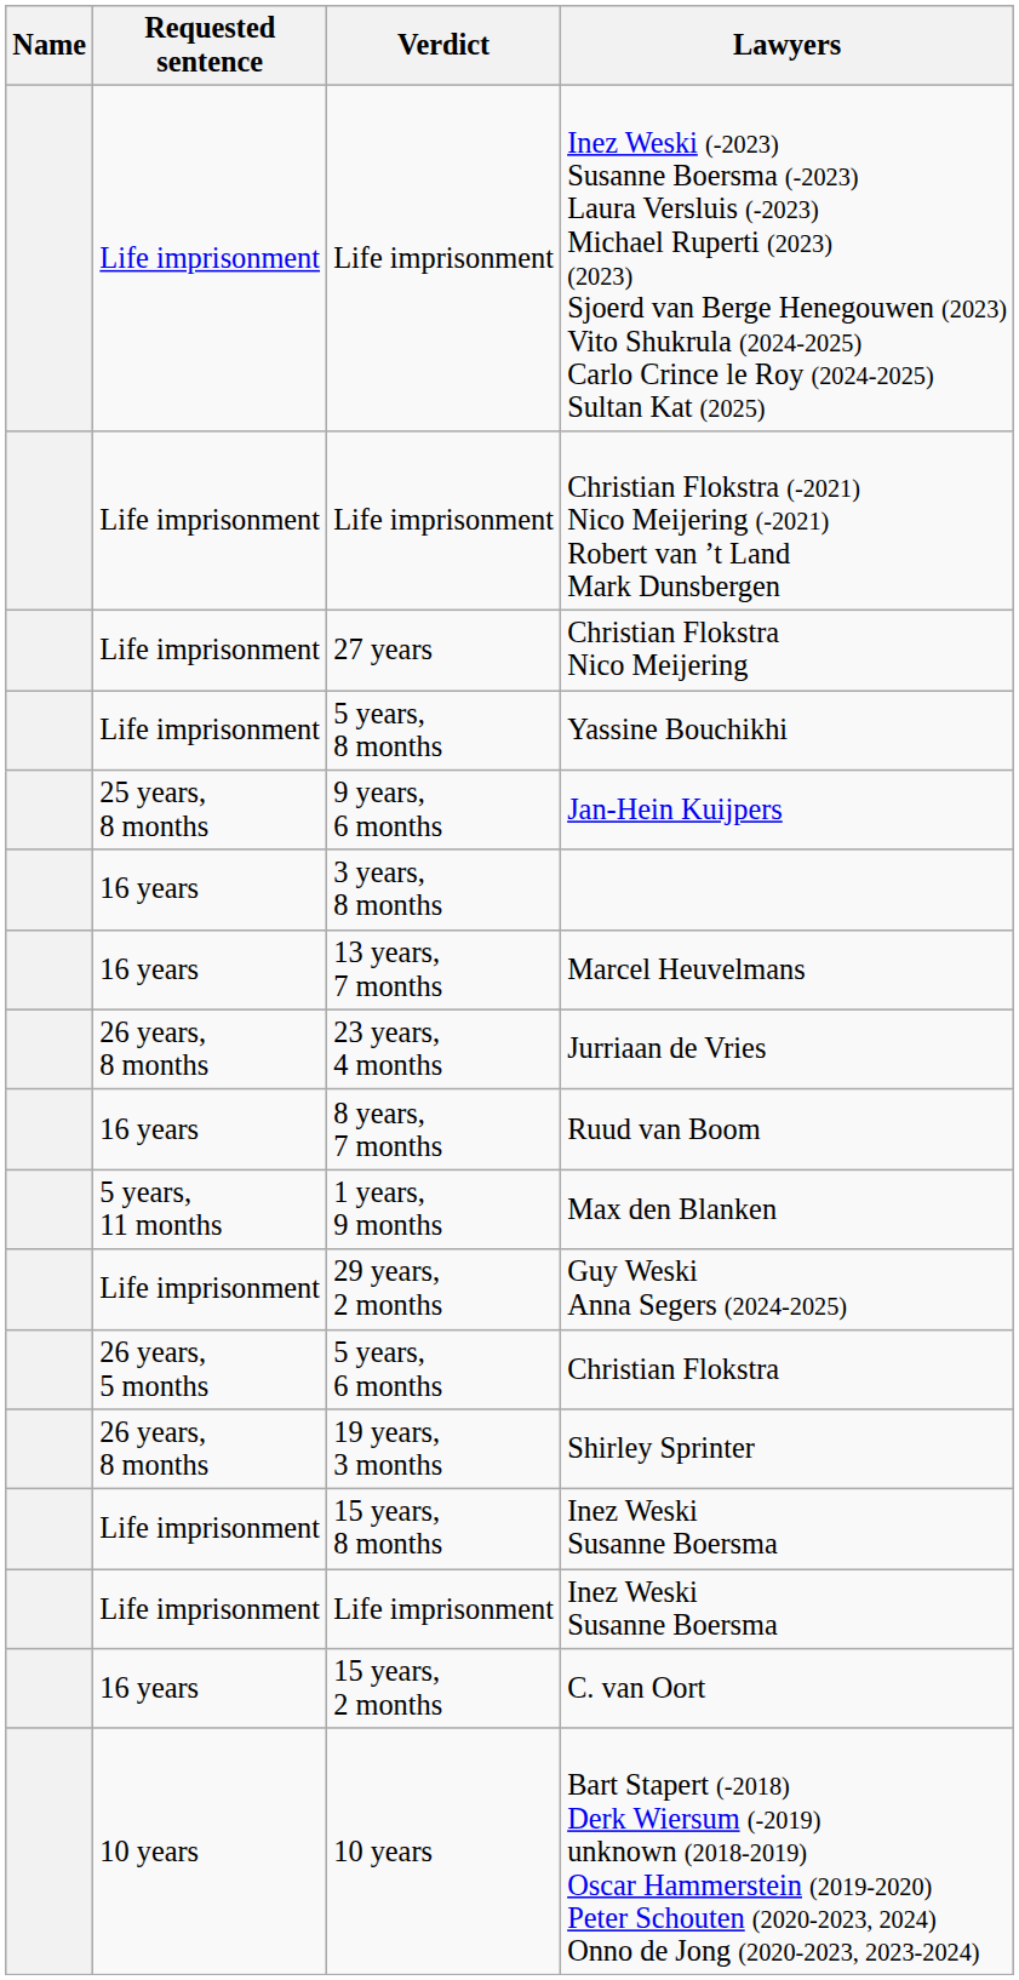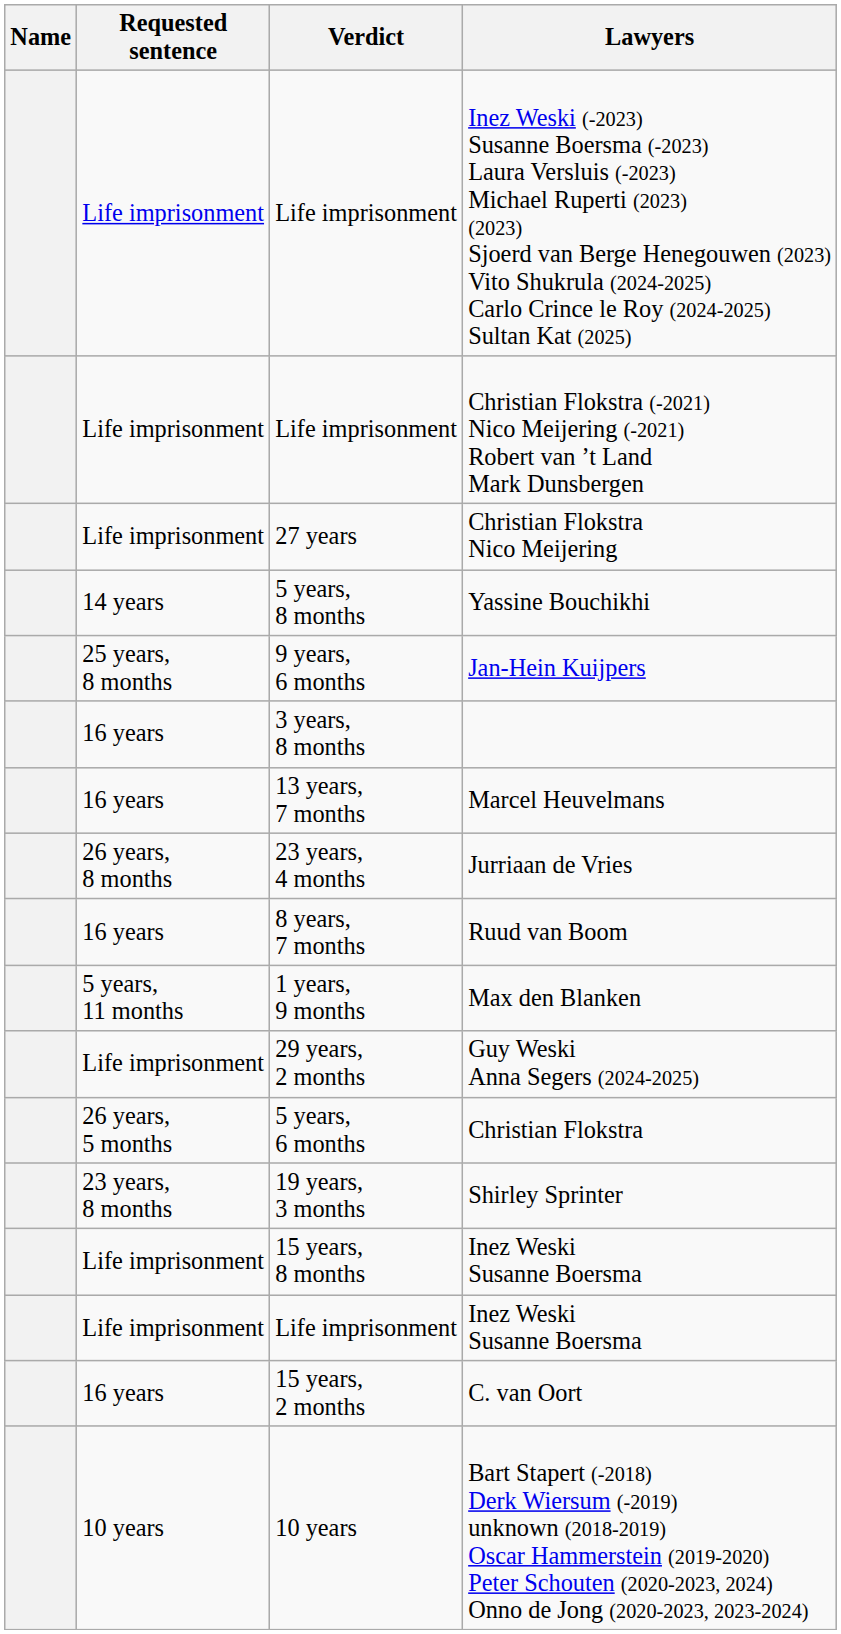Yassine Bouchikhi | Requested sentence: Life imprisonment -> 14 years
Shirley Sprinter | Requested sentence: 26 years, 8 months -> 23 years, 8 months
